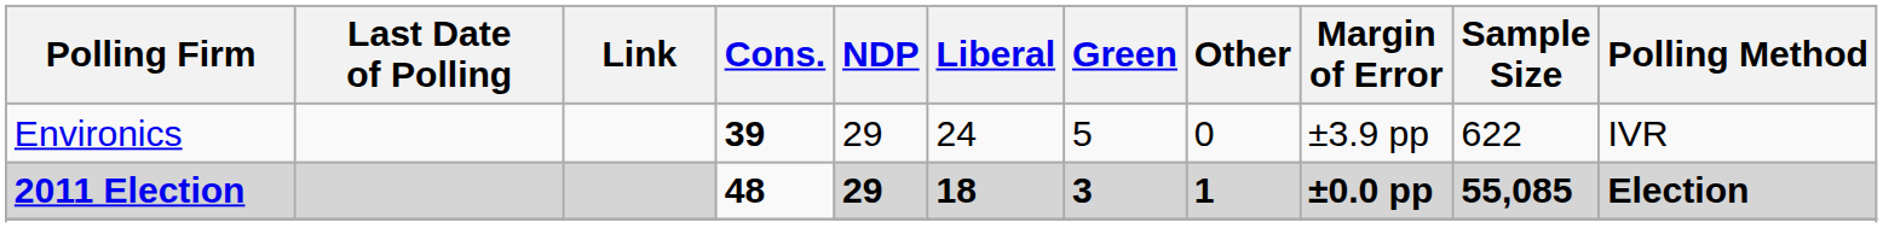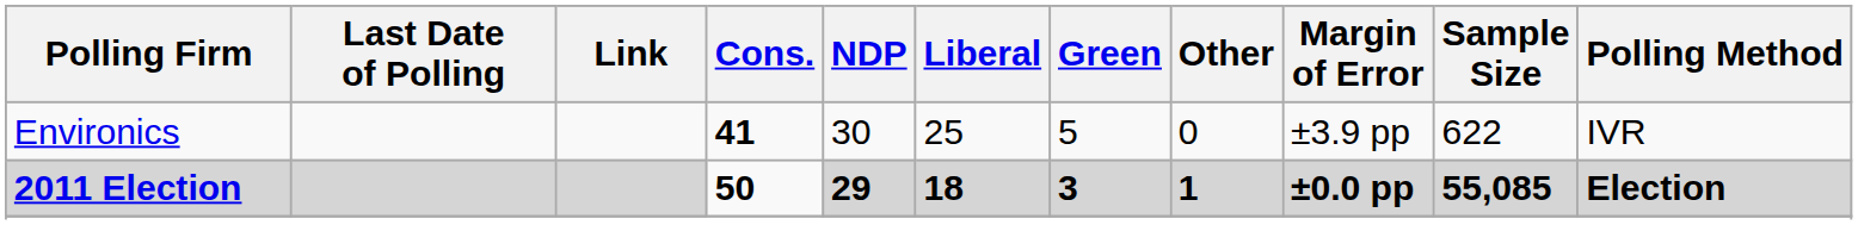Environics | Cons.: 39 -> 41
Environics | NDP: 29 -> 30
Environics | Liberal: 24 -> 25
2011 Election | Cons.: 48 -> 50
